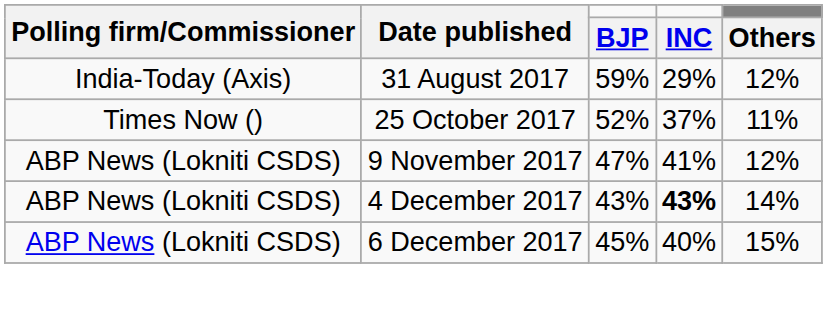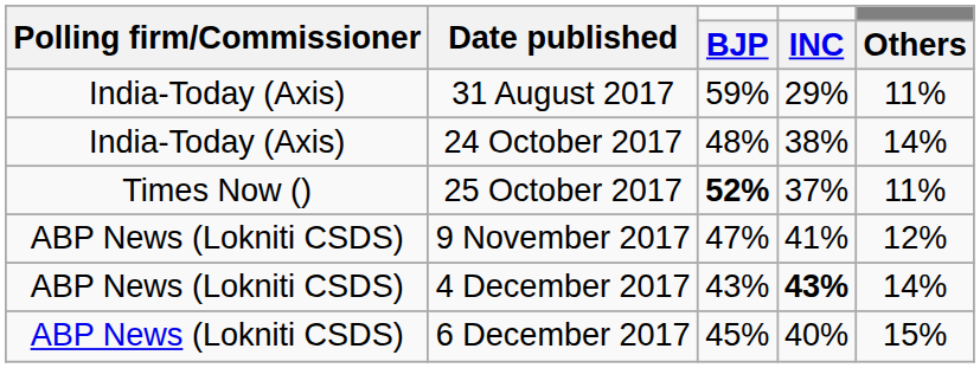31 August 2017 | Others: 12% -> 11%
+ row: India-Today (Axis) | 24 October 2017 | 48% | 38% | 14%
25 October 2017 | BJP: normal -> bold
